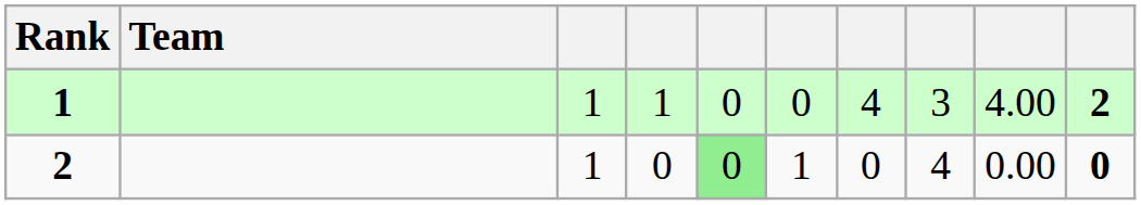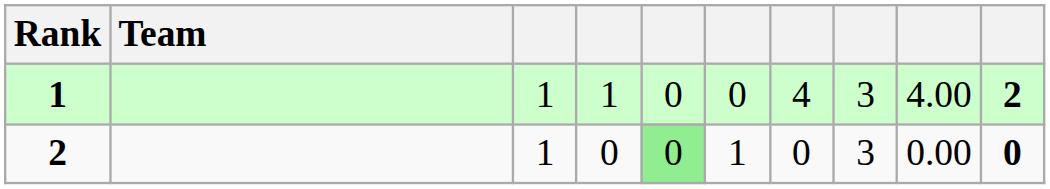row 3 | column 8: 4 -> 3
